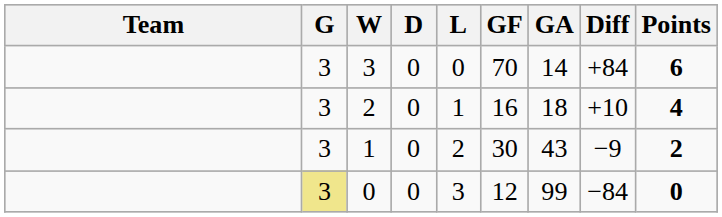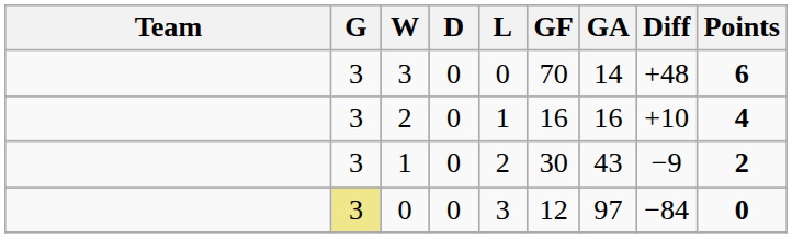row 2 | Diff: +84 -> +48
row 3 | GA: 18 -> 16
row 5 | GA: 99 -> 97
